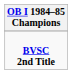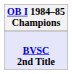row 2 | column 1: no background -> lavender background
